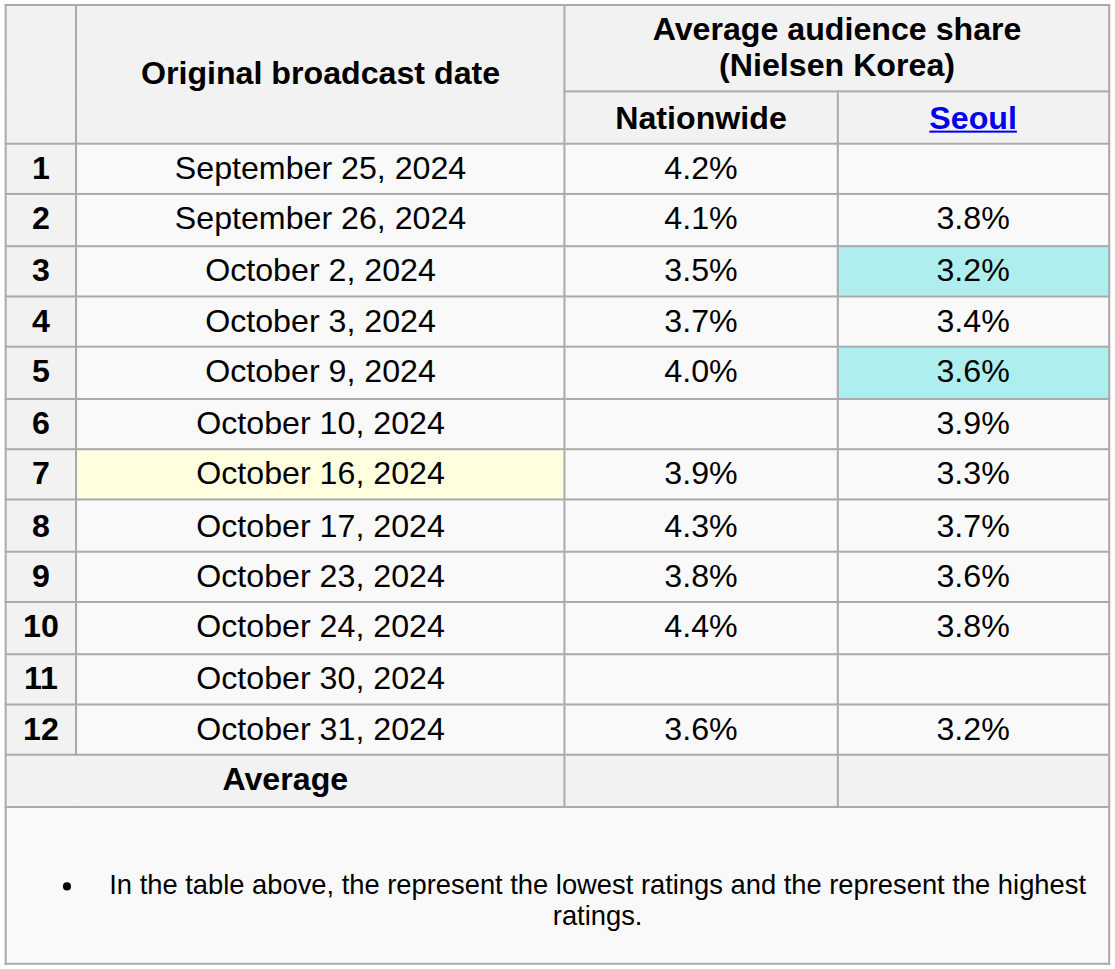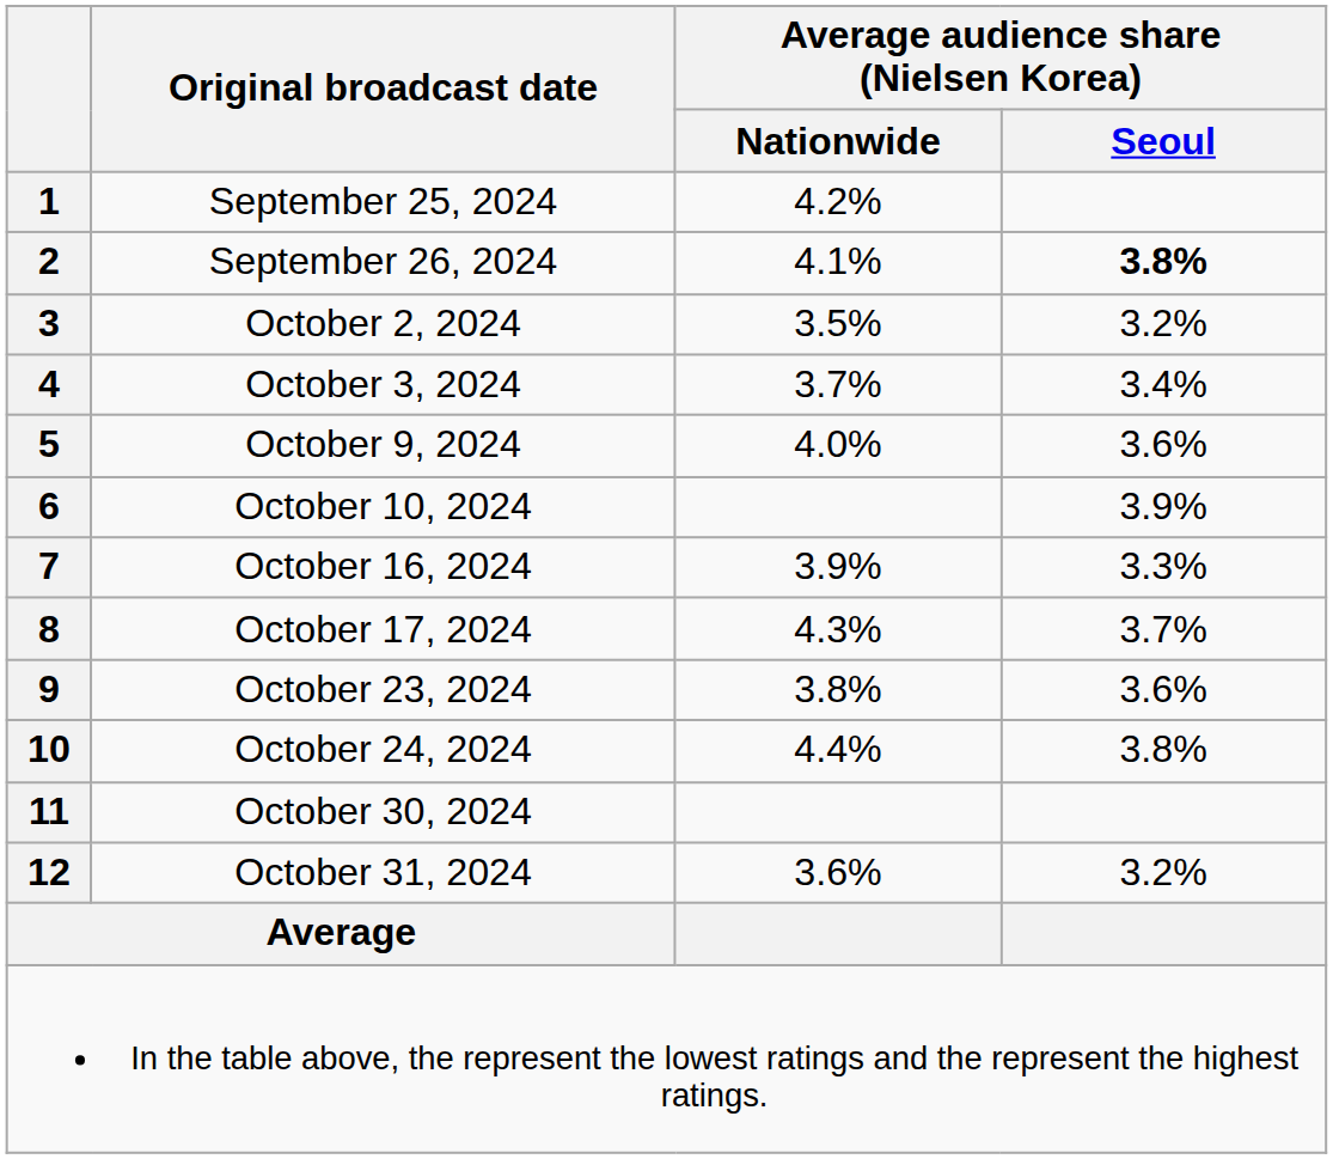2 | Average audience share (Nielsen Korea) / Seoul: normal -> bold
3 | Average audience share (Nielsen Korea) / Seoul: paleturquoise background -> no background
5 | Average audience share (Nielsen Korea) / Seoul: paleturquoise background -> no background
7 | Original broadcast date: lightyellow background -> no background
